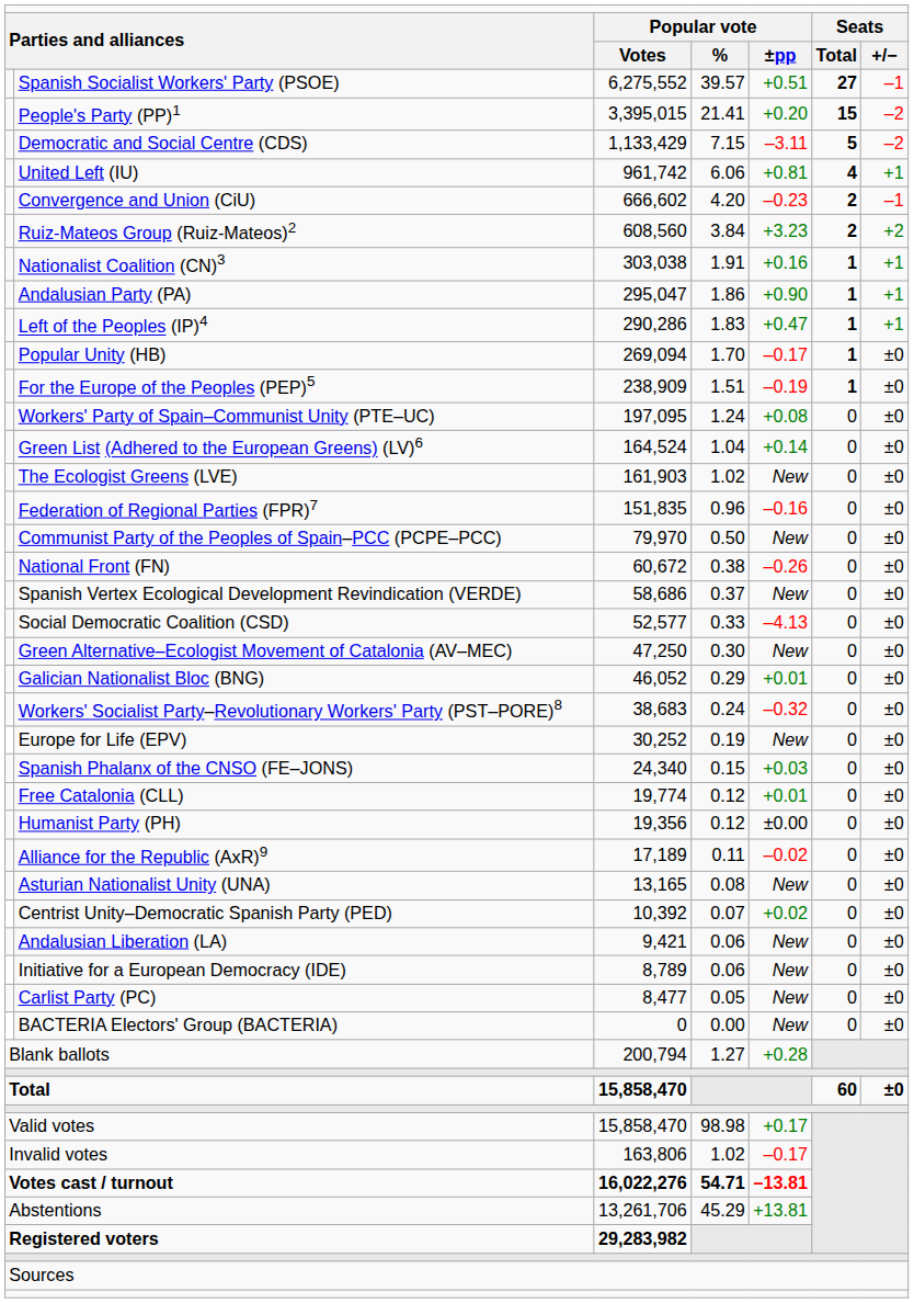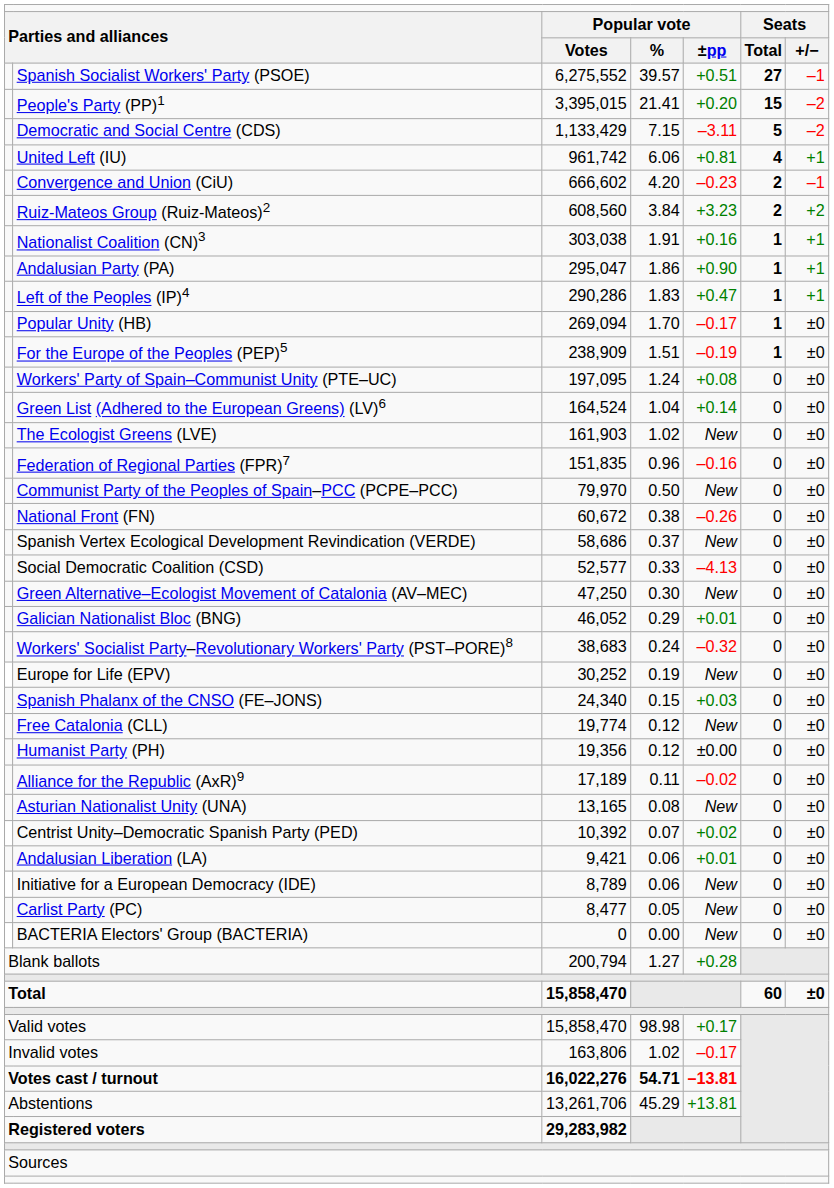Free Catalonia (CLL) | column 5: +0.01 -> New
Andalusian Liberation (LA) | column 5: New -> +0.01
